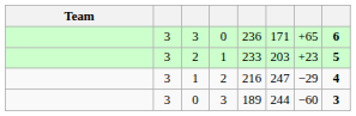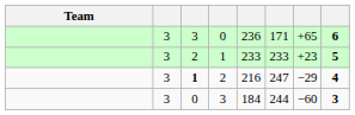row 3 | column 6: 203 -> 233
row 4 | column 3: normal -> bold
row 5 | column 5: 189 -> 184
